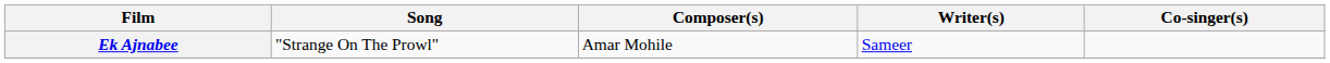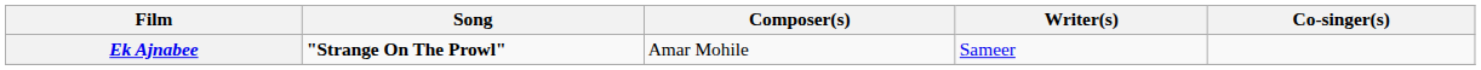Ek Ajnabee | Song: normal -> bold
